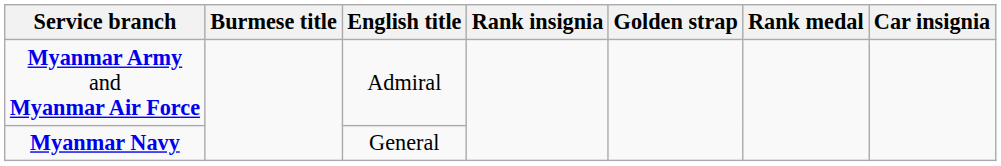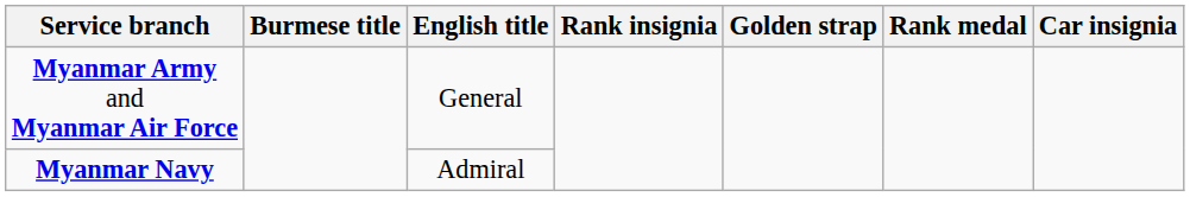Myanmar Army and Myanmar Air Force | English title: Admiral -> General
Myanmar Navy | English title: General -> Admiral
